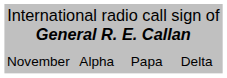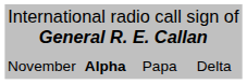November | column 2: normal -> bold
